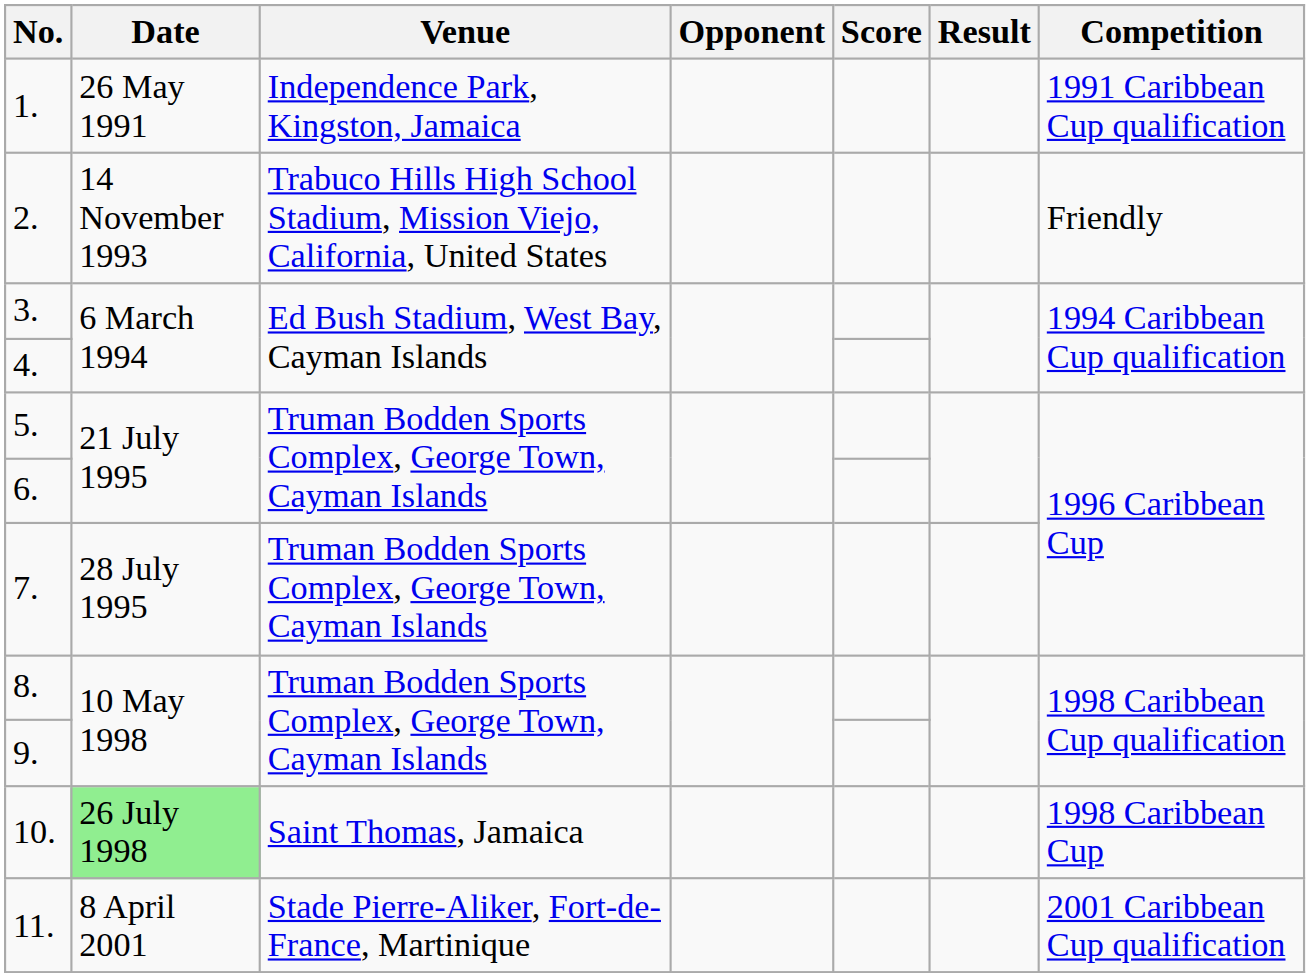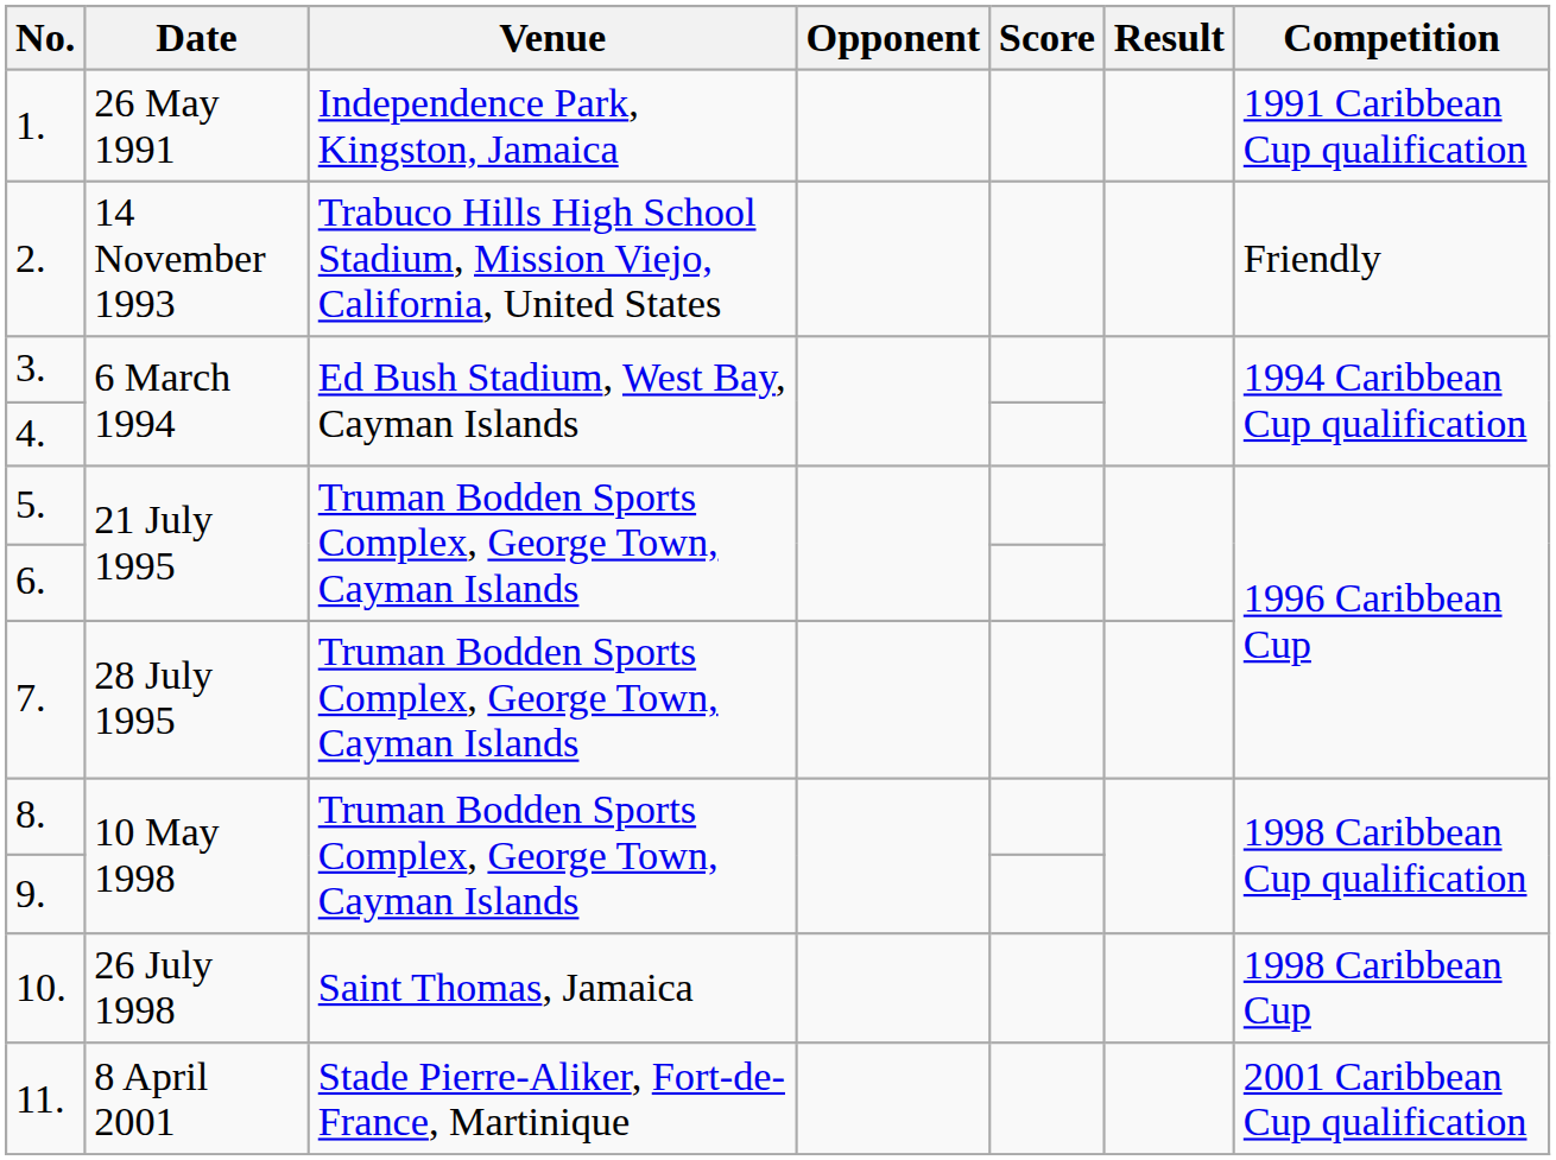10. | Date: lightgreen background -> no background
